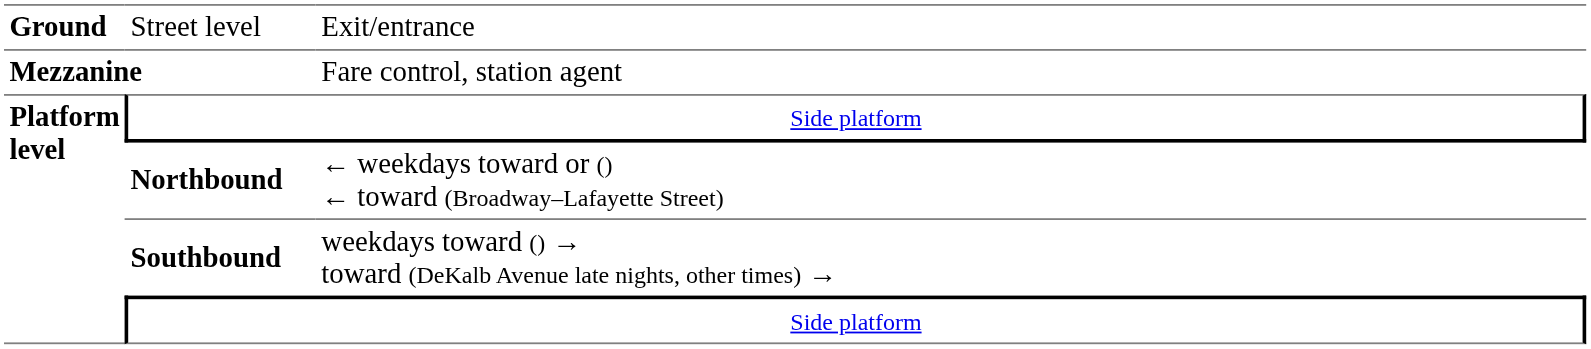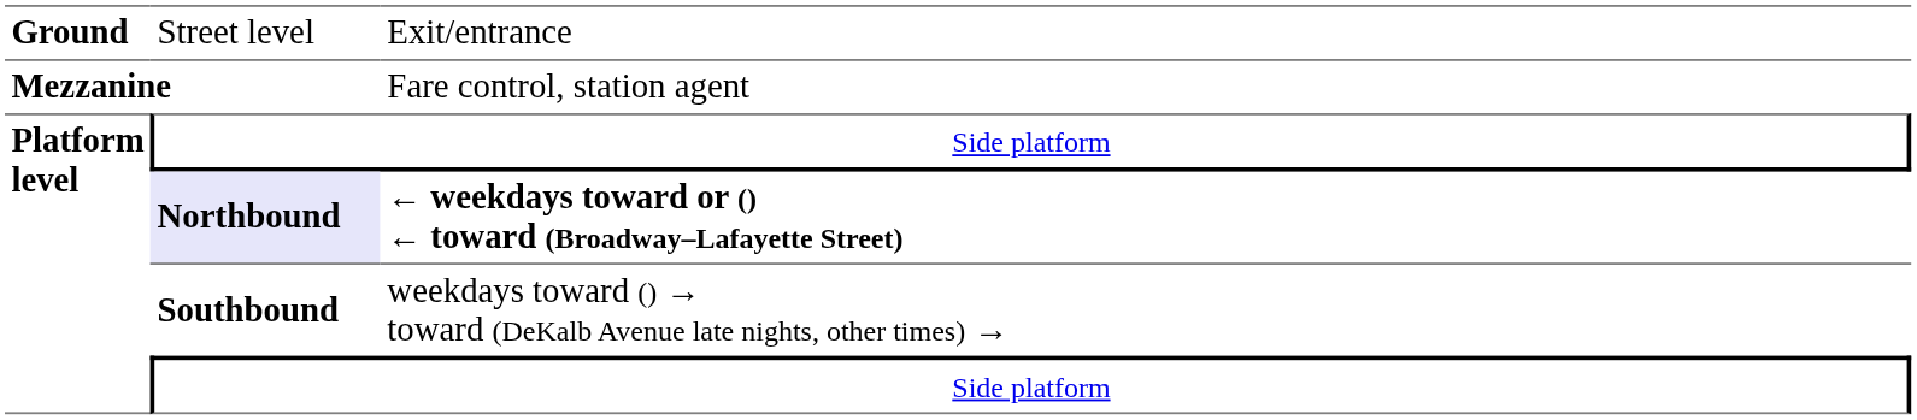Northbound | column 2: no background -> lavender background
Northbound | column 3: normal -> bold
